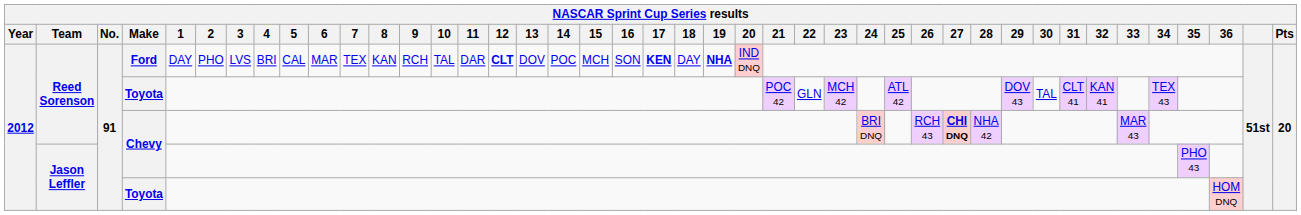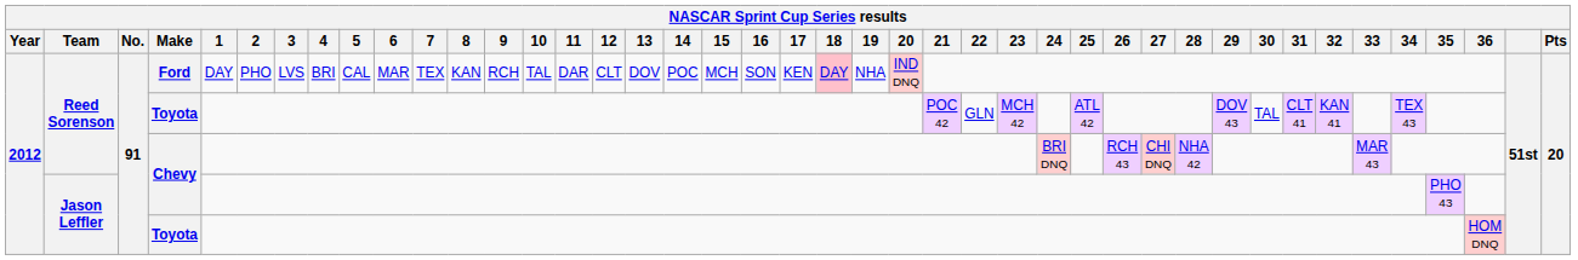Ford | 12: bold -> normal
Ford | 17: bold -> normal
Ford | 18: no background -> pink background
Ford | 19: bold -> normal
Reed Sorenson / Chevy | 27: bold -> normal
